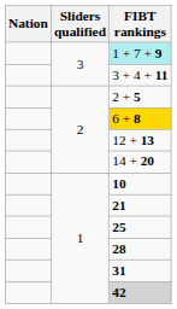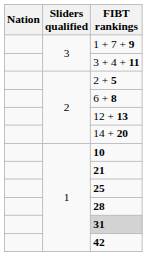1 + 7 + 9 | FIBT rankings: paleturquoise background -> no background
6 + 8 | FIBT rankings: gold background -> no background
31 | FIBT rankings: no background -> lightgrey background
42 | FIBT rankings: lightgrey background -> no background
